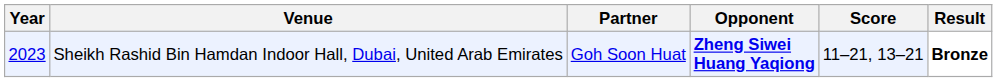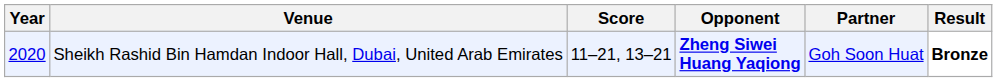columns swapped: Partner <-> Score
row 2 | Year: 2023 -> 2020
